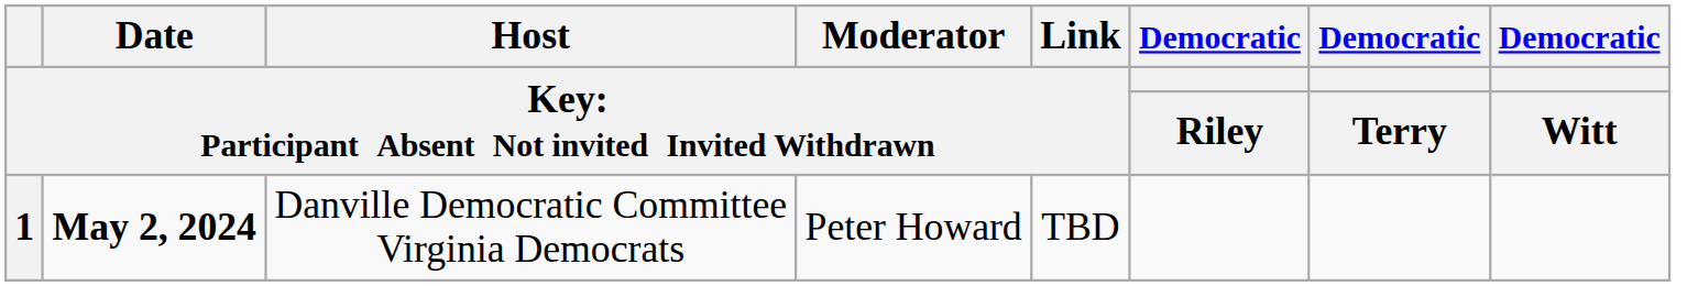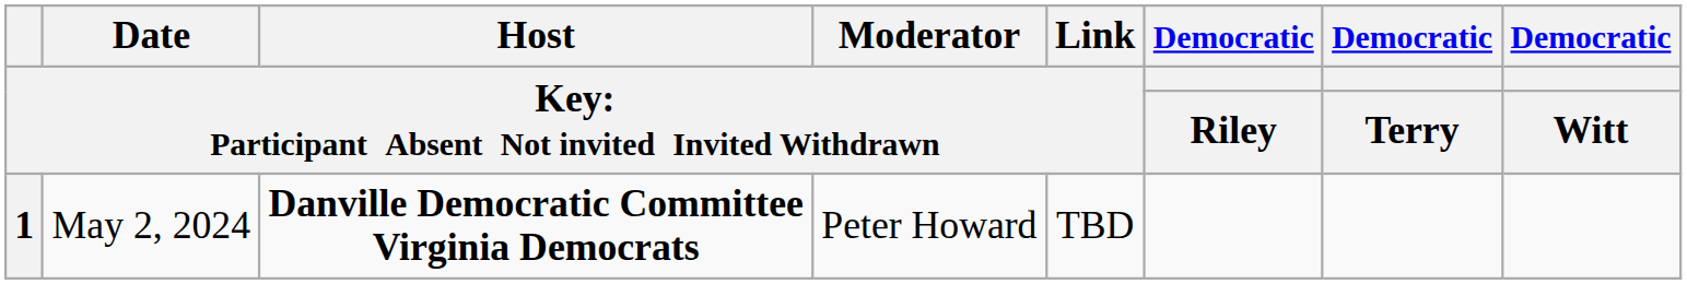1 | column 2: bold -> normal
1 | column 3: normal -> bold
